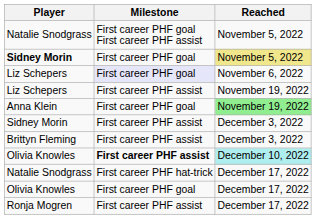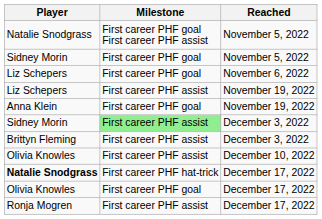row 3 | Player: bold -> normal
row 3 | Reached: khaki background -> no background
row 4 | Milestone: lavender background -> no background
row 6 | Reached: lightgreen background -> no background
row 7 | Milestone: no background -> lightgreen background
row 9 | Milestone: bold -> normal
row 9 | Reached: paleturquoise background -> no background
row 10 | Player: normal -> bold
